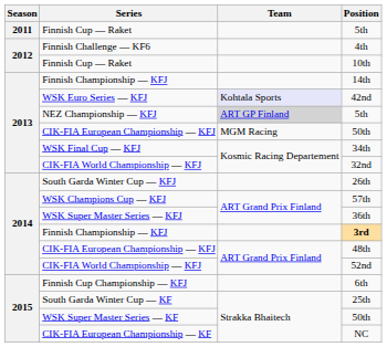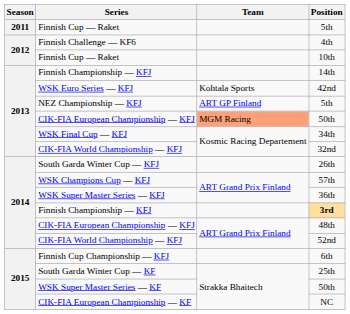42nd | Team: lavender background -> no background
NEZ Championship — KFJ / 5th | Team: lightgrey background -> no background
CIK-FIA European Championship — KFJ / 50th | Team: no background -> lightsalmon background
